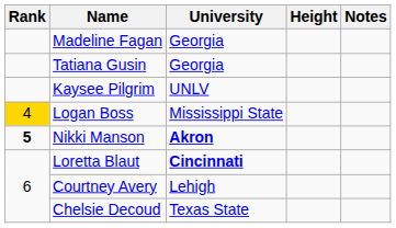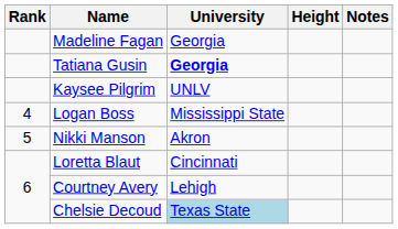Tatiana Gusin | University: normal -> bold
Logan Boss | Rank: gold background -> no background
Nikki Manson | Rank: bold -> normal
Nikki Manson | University: bold -> normal
Loretta Blaut | University: bold -> normal
Chelsie Decoud | University: no background -> lightblue background
